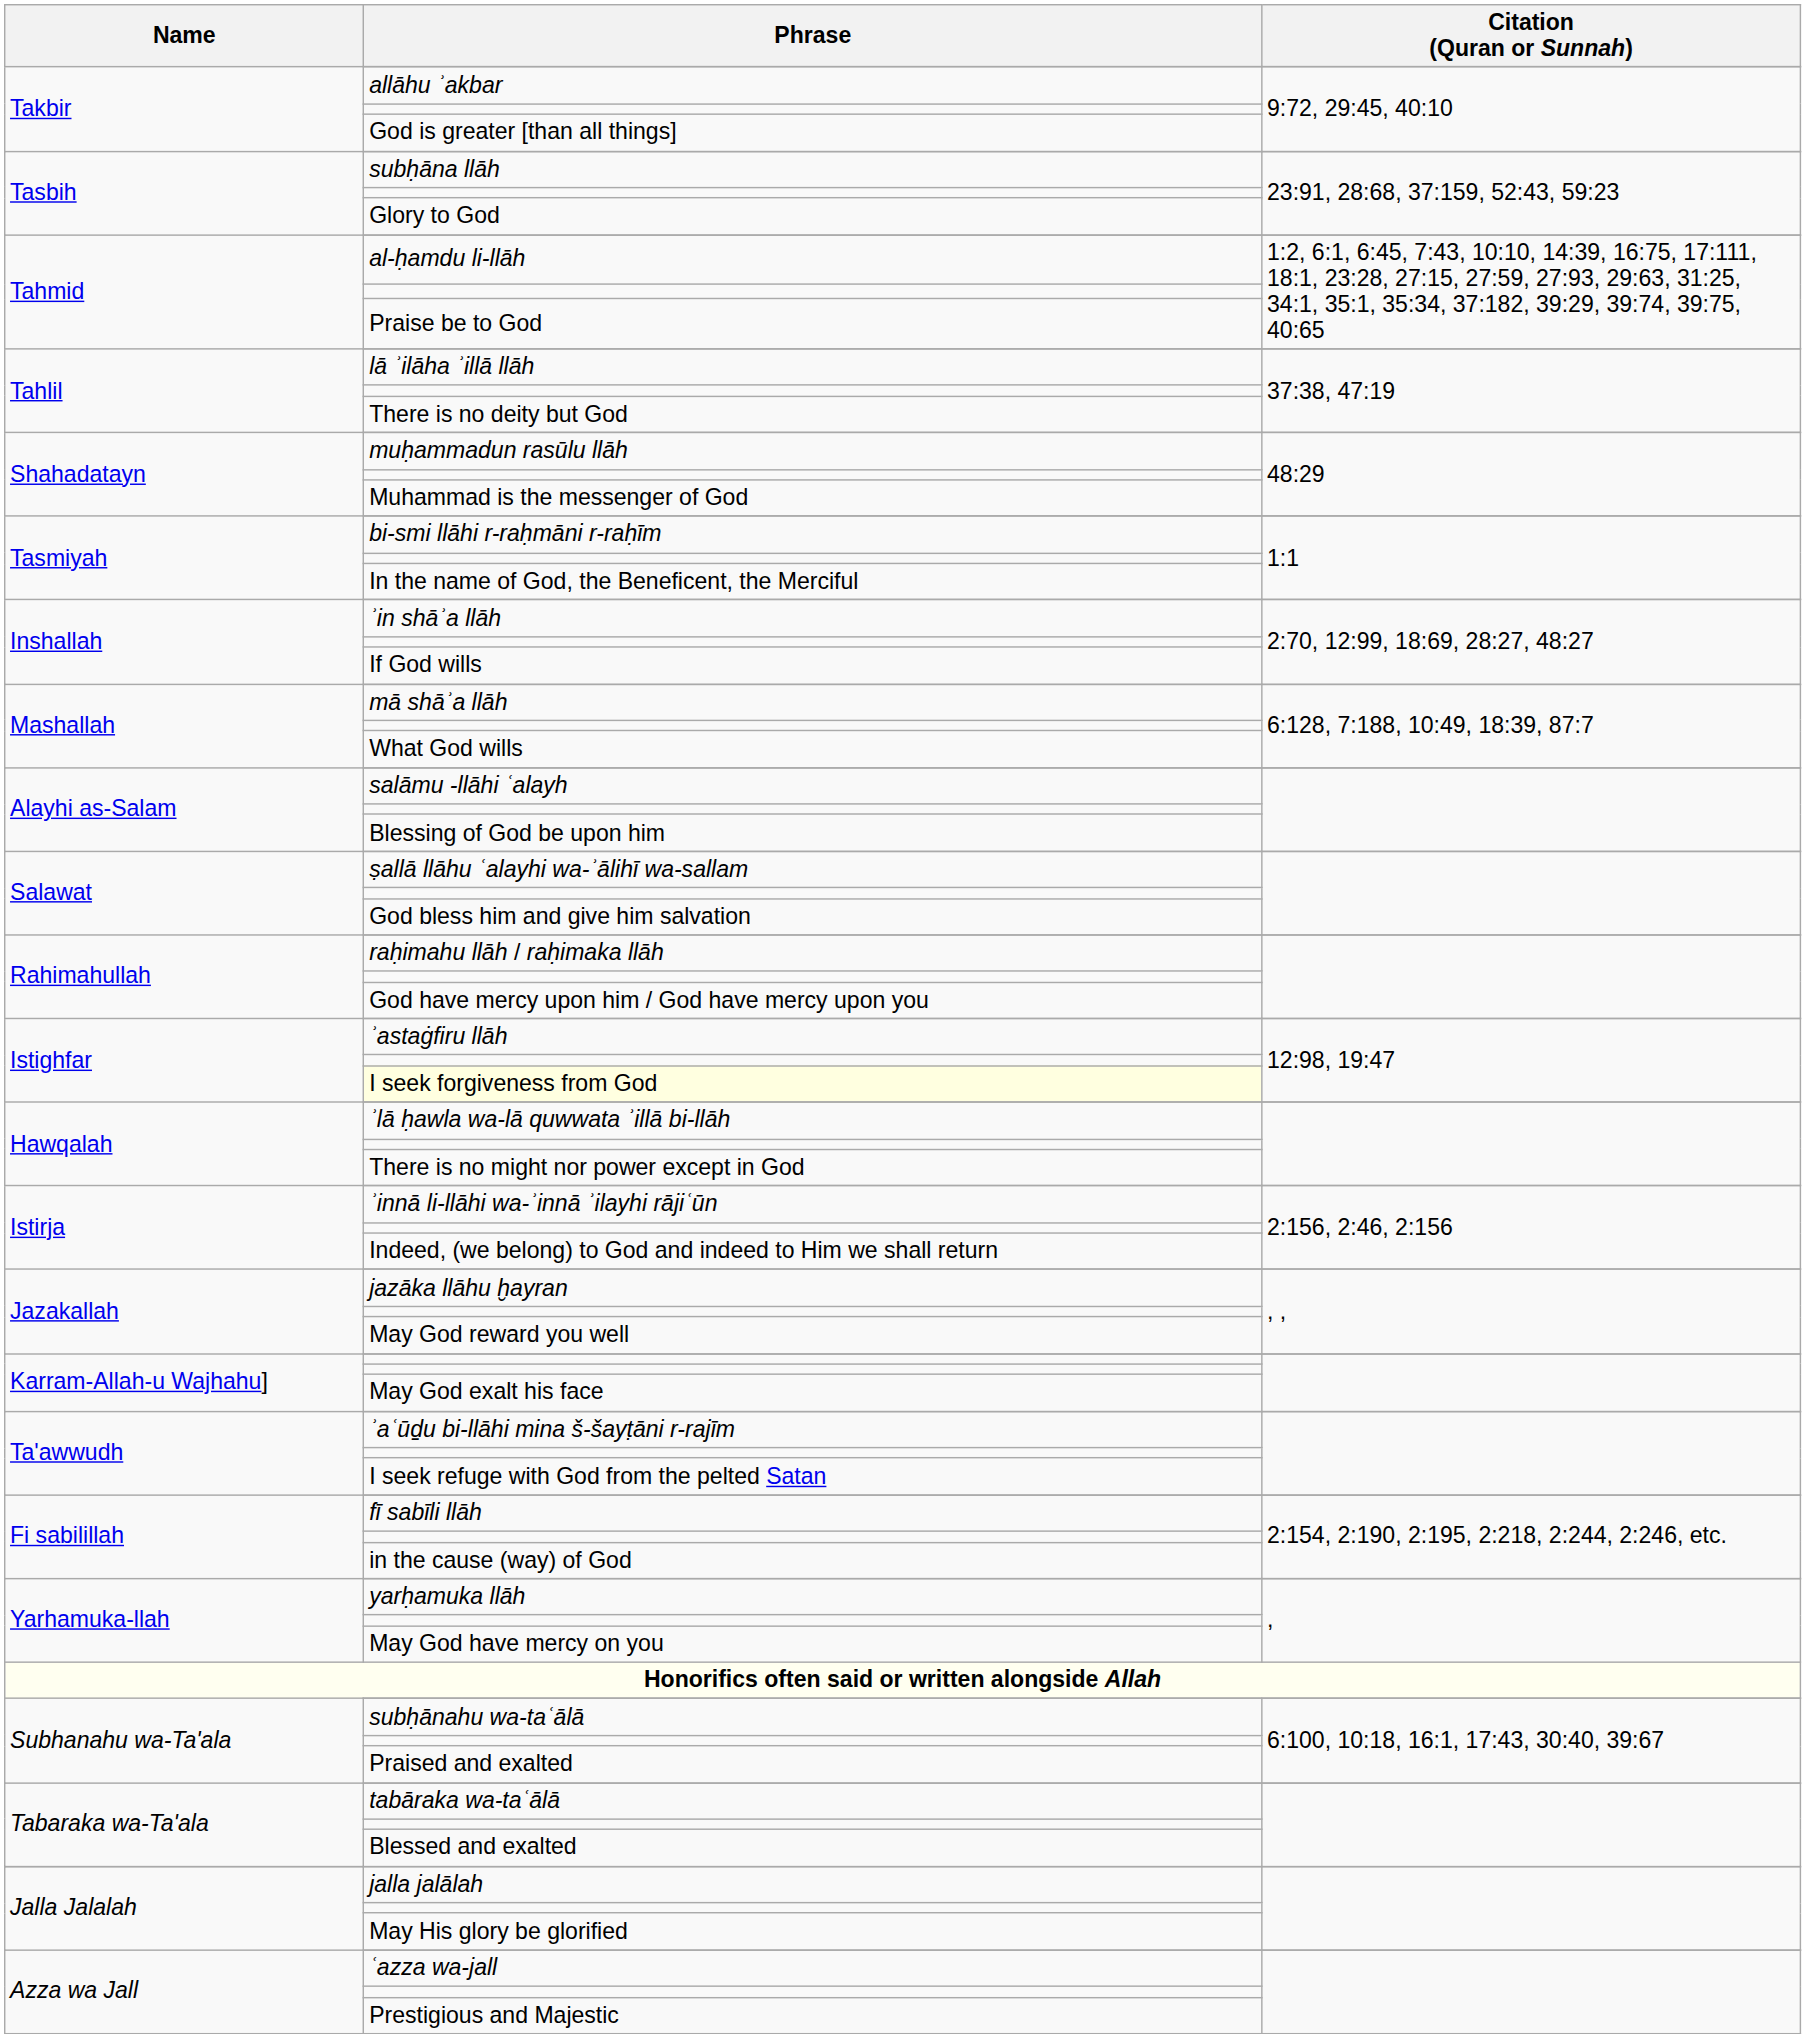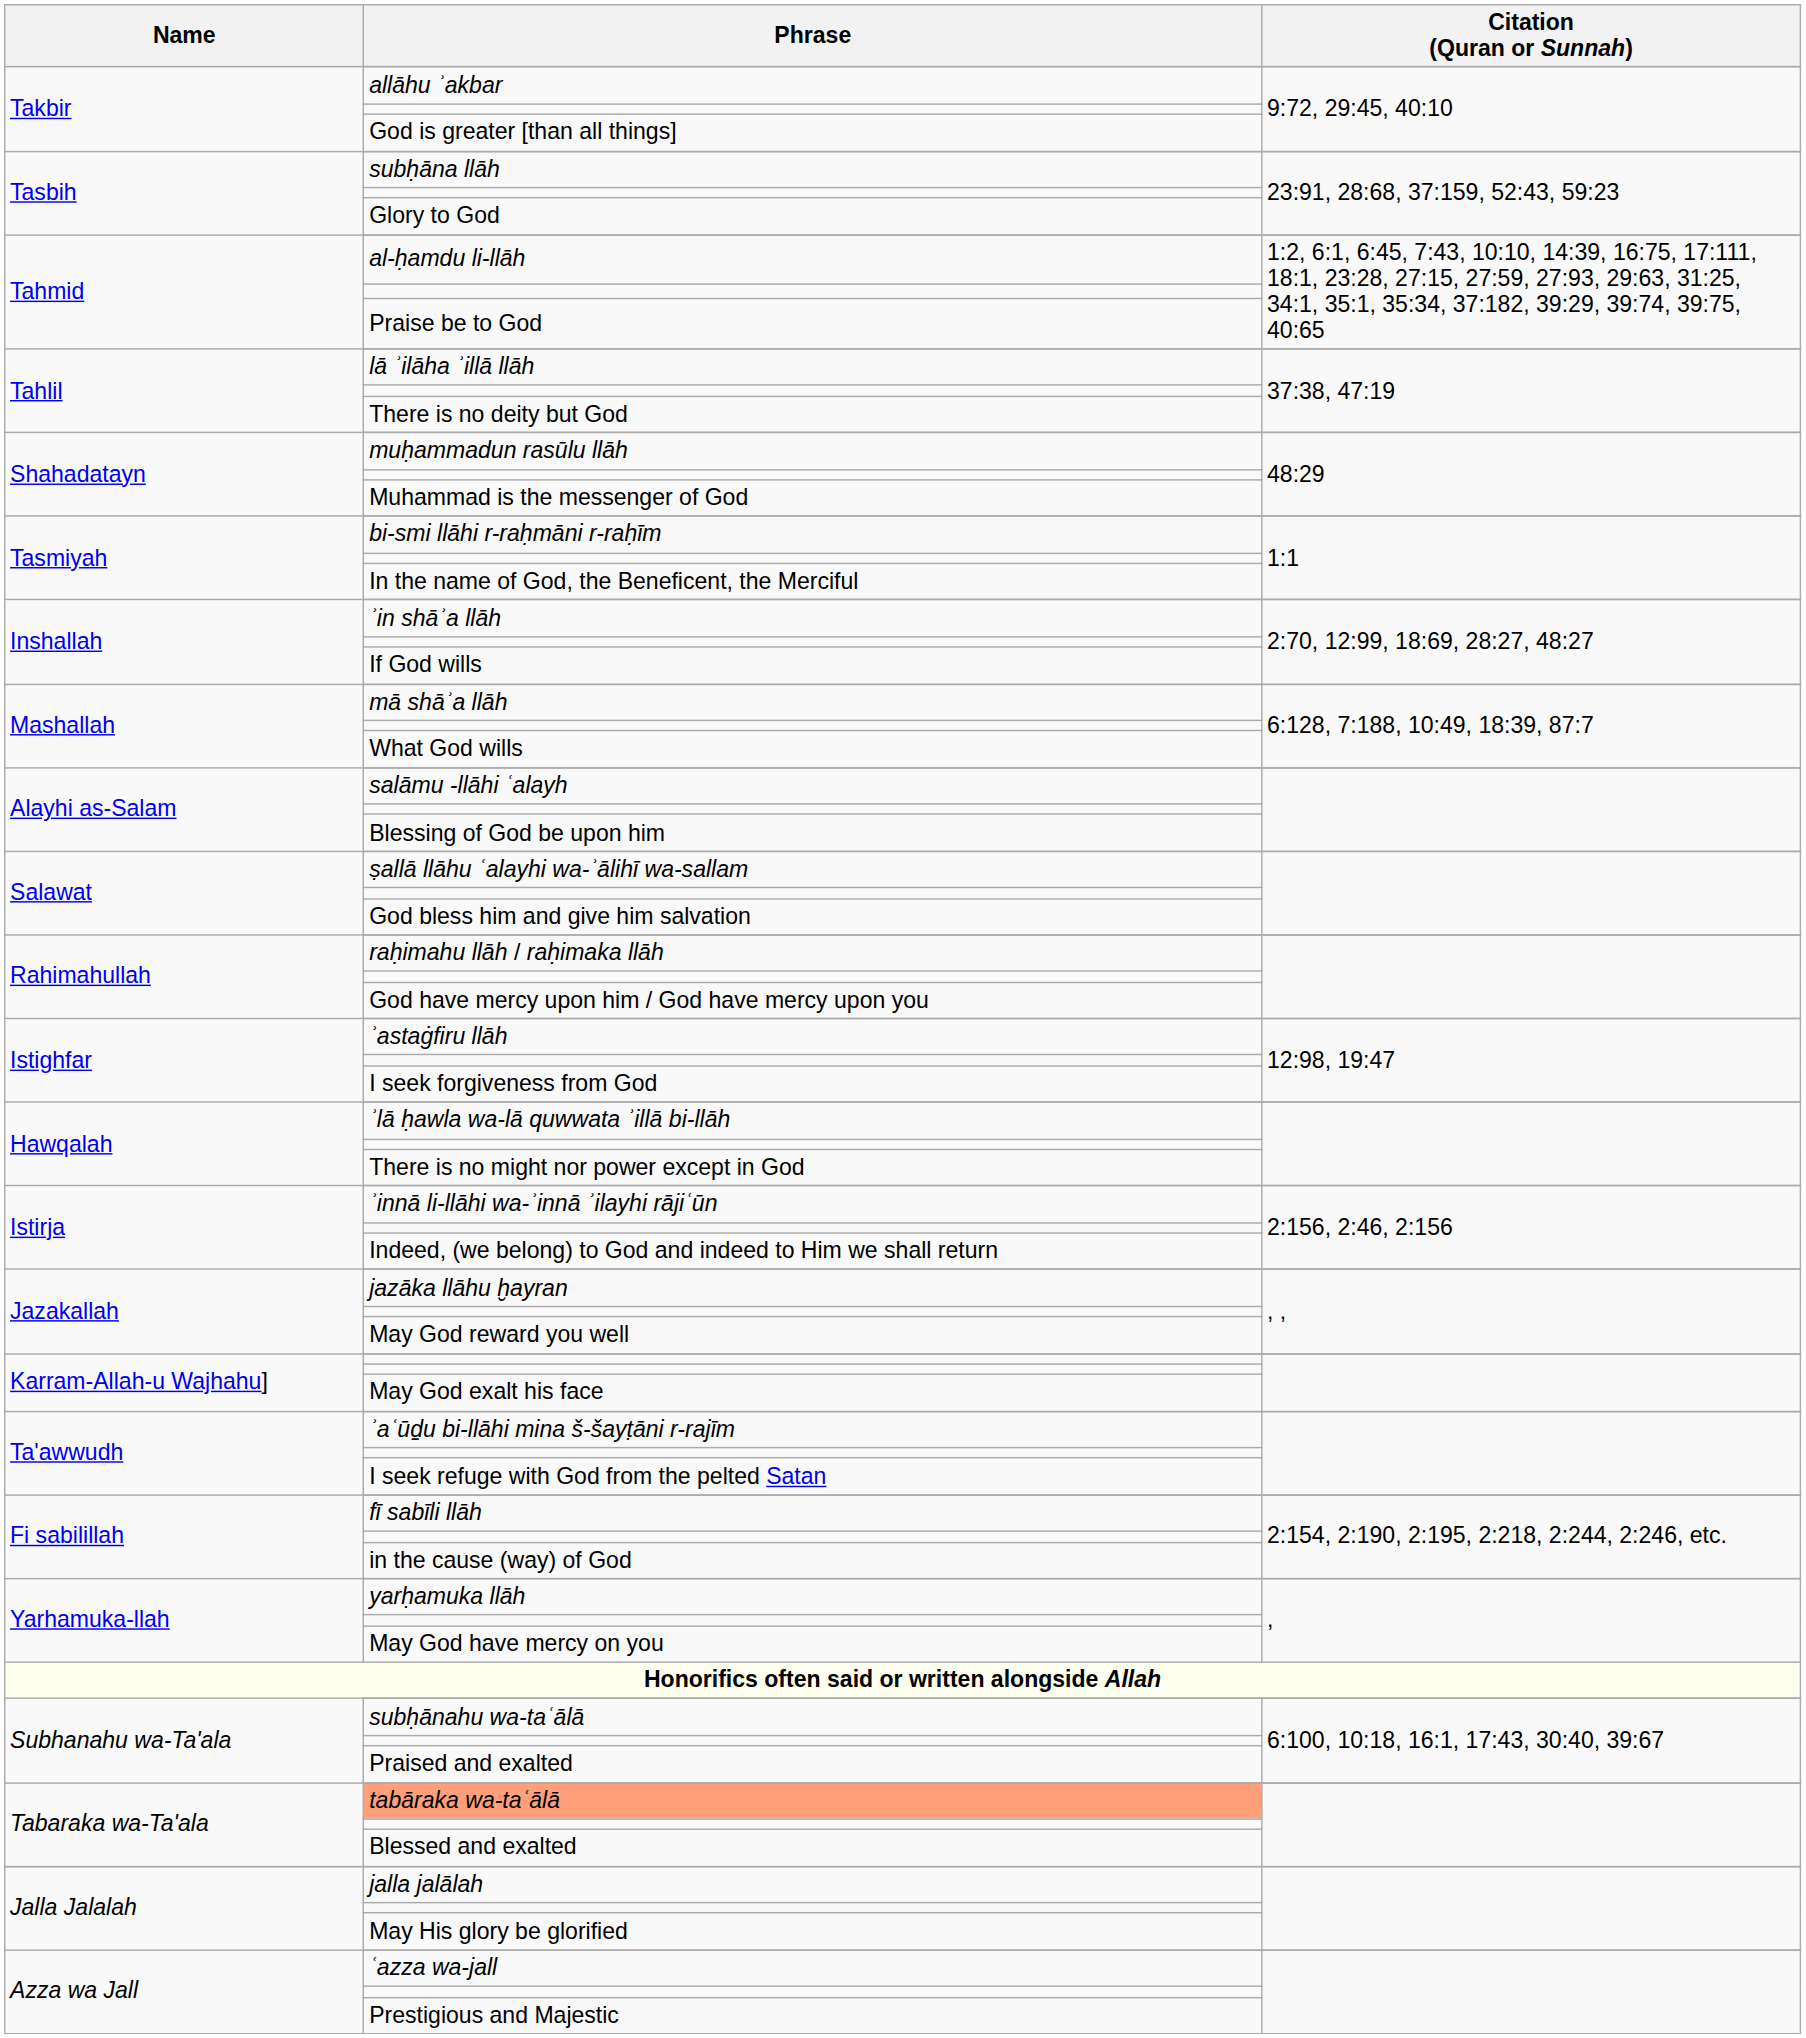I seek forgiveness from God | Phrase: lightyellow background -> no background
tabāraka wa-taʿālā | Phrase: no background -> lightsalmon background
